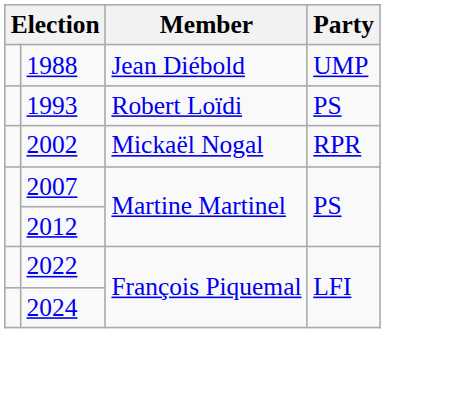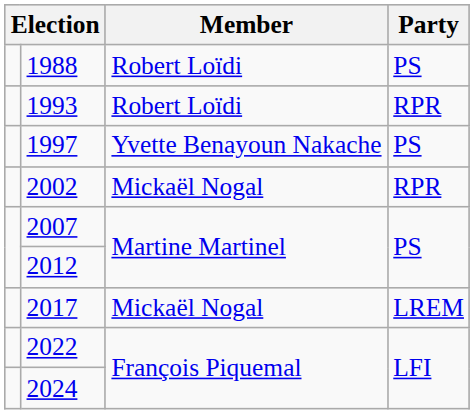1988 | Member: Jean Diébold -> Robert Loïdi
1988 | Party: UMP -> PS
1993 | Party: PS -> RPR
+ row: 1997 | Yvette Benayoun Nakache | PS
+ row: 2017 | Mickaël Nogal | LREM
